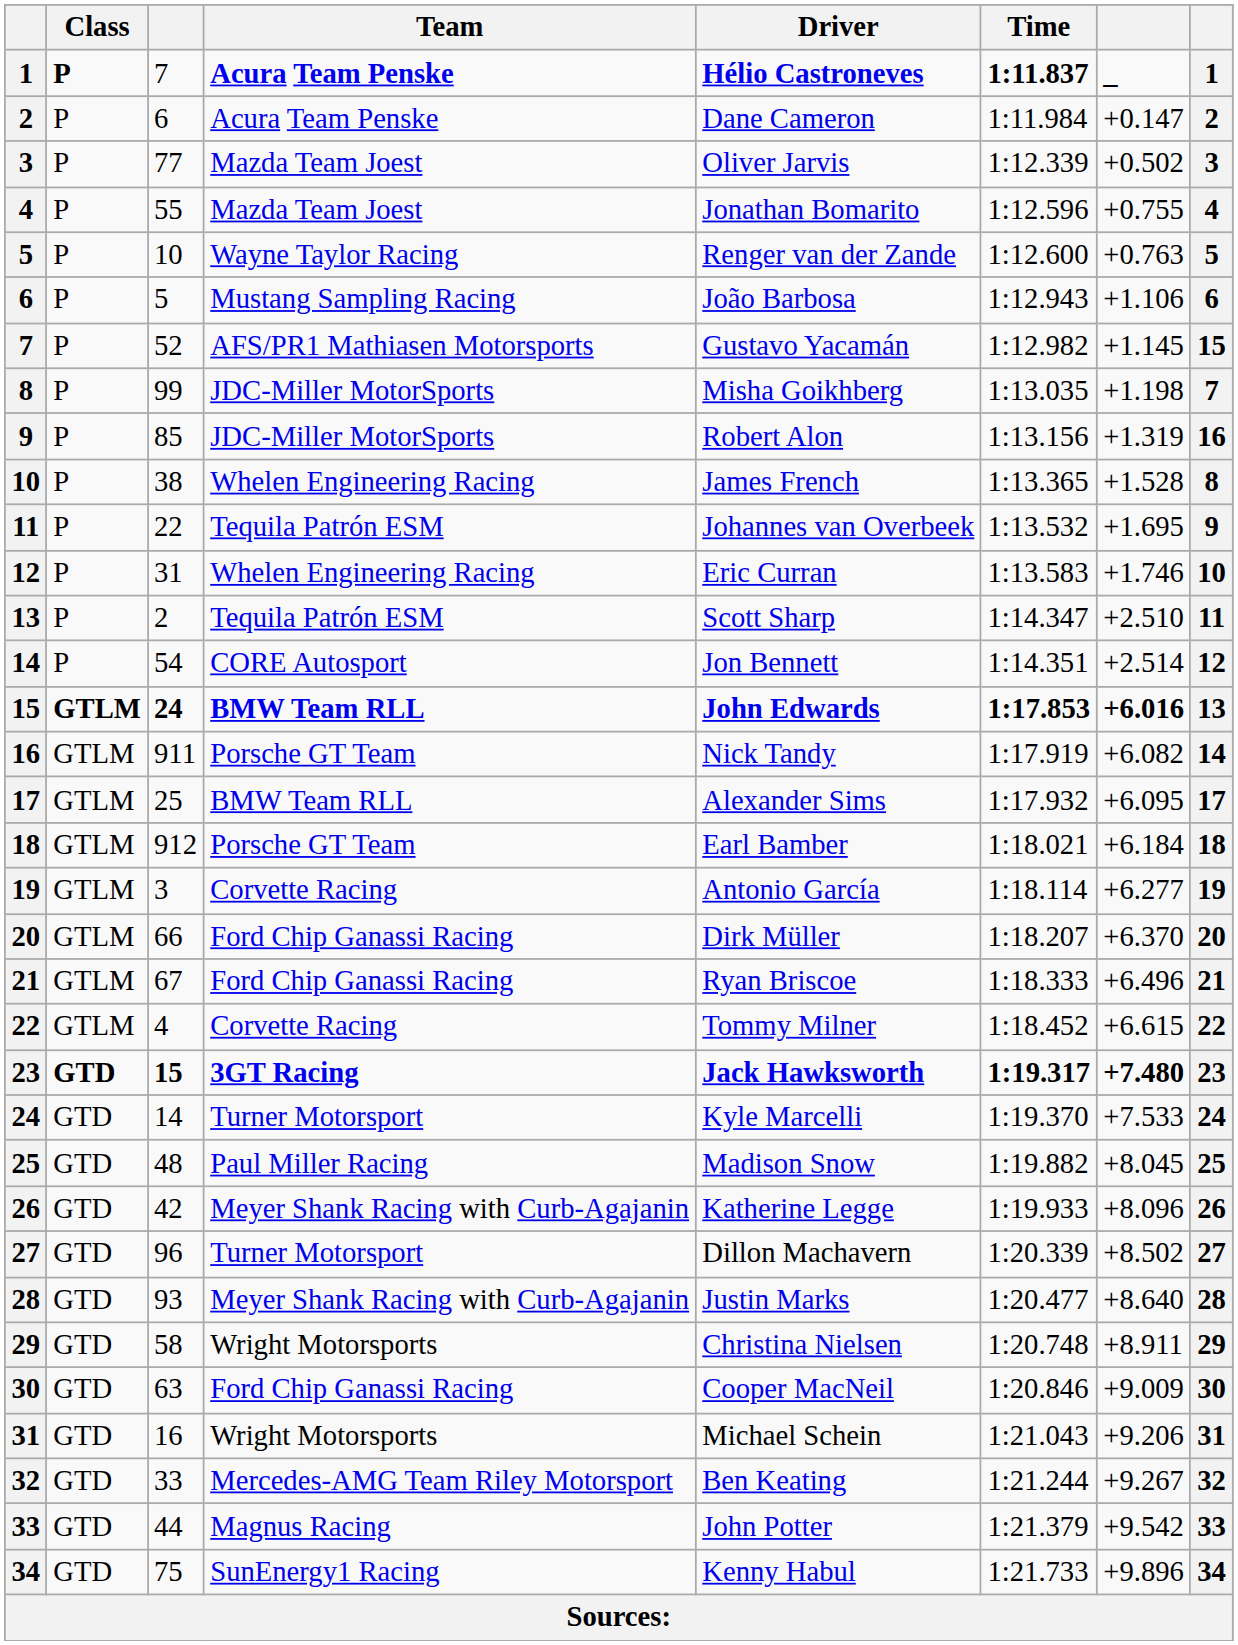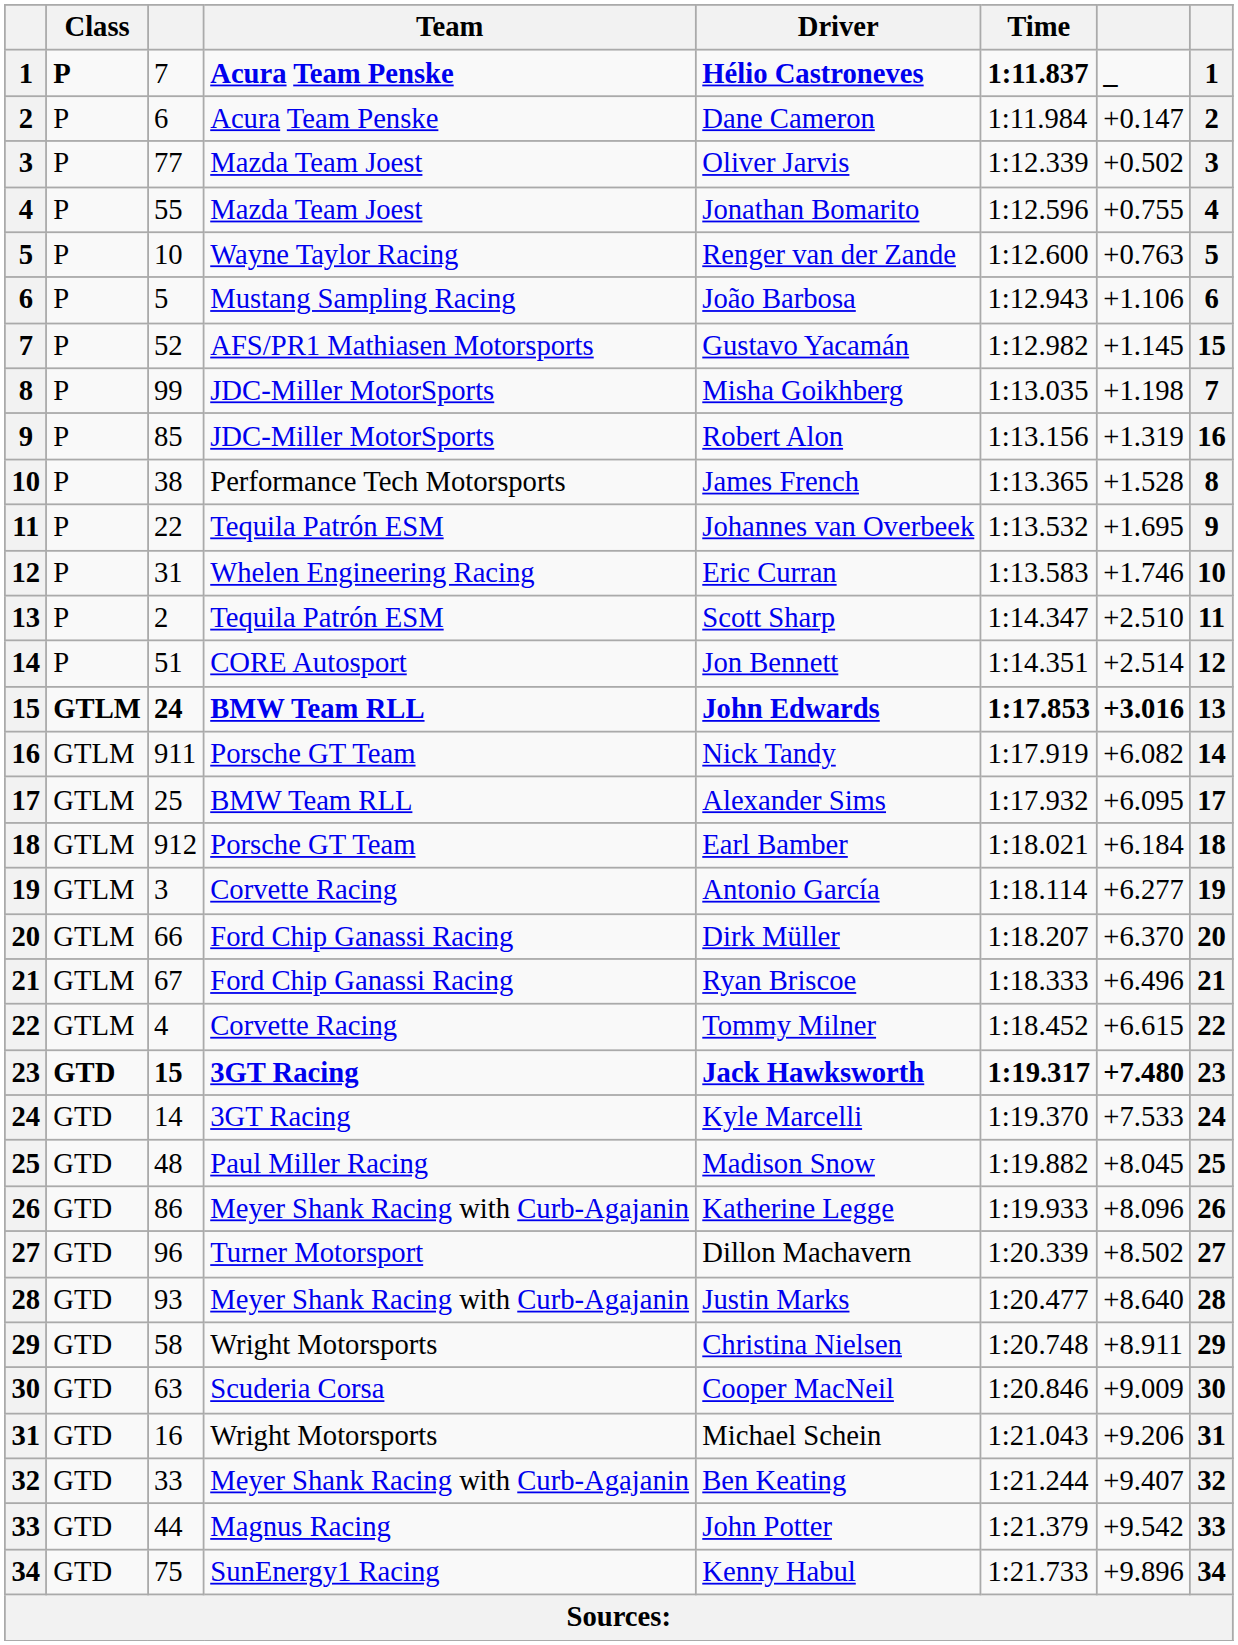row 11 | Team: Whelen Engineering Racing -> Performance Tech Motorsports
row 15 | column 3: 54 -> 51
row 16 | column 7: +6.016 -> +3.016
row 25 | Team: Turner Motorsport -> 3GT Racing
row 27 | column 3: 42 -> 86
row 31 | Team: Ford Chip Ganassi Racing -> Scuderia Corsa
row 33 | Team: Mercedes-AMG Team Riley Motorsport -> Meyer Shank Racing with Curb-Agajanin
row 33 | column 7: +9.267 -> +9.407
